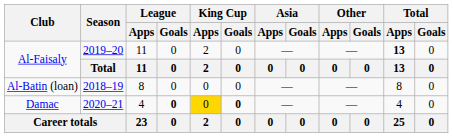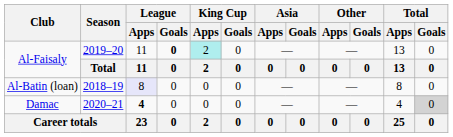Al-Faisaly / 2019–20 | League / Goals: normal -> bold
Al-Faisaly / 2019–20 | King Cup / Apps: no background -> paleturquoise background
Al-Faisaly / 2019–20 | Total / Apps: bold -> normal
Al-Batin (loan) | League / Apps: no background -> lavender background
Damac | League / Apps: normal -> bold
Damac | League / Goals: bold -> normal
Damac | King Cup / Apps: gold background -> no background
Damac | King Cup / Goals: bold -> normal
Damac | Total / Goals: no background -> lightgrey background
